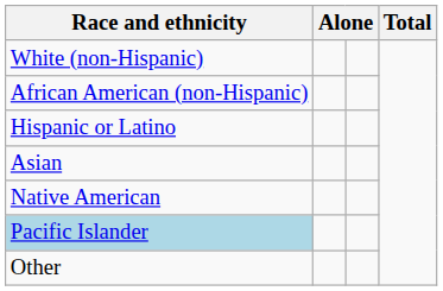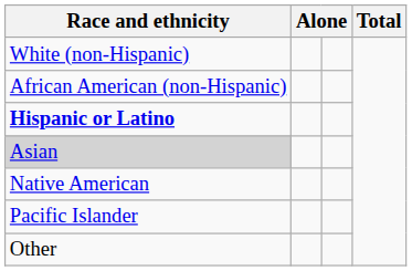Hispanic or Latino | Race and ethnicity: normal -> bold
Asian | Race and ethnicity: no background -> lightgrey background
Pacific Islander | Race and ethnicity: lightblue background -> no background
